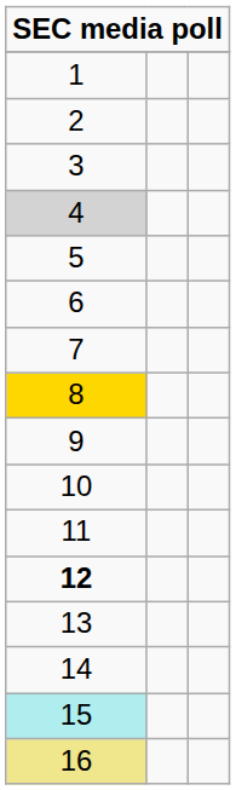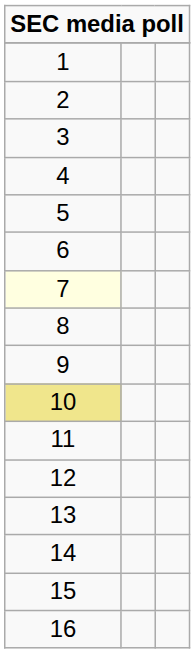4 | column 1: lightgrey background -> no background
7 | column 1: no background -> lightyellow background
8 | column 1: gold background -> no background
10 | column 1: no background -> khaki background
12 | column 1: bold -> normal
15 | column 1: paleturquoise background -> no background
16 | column 1: khaki background -> no background
